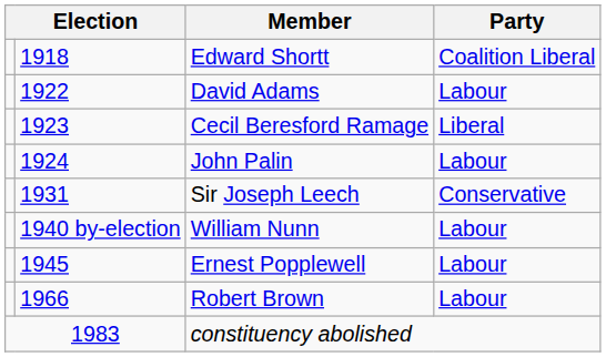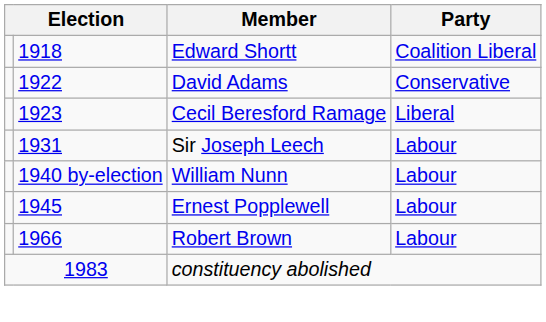David Adams | Party: Labour -> Conservative
- row: 1924 | John Palin | Labour
Sir Joseph Leech | Party: Conservative -> Labour
